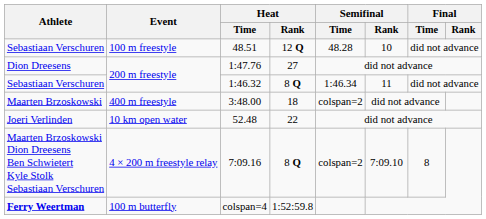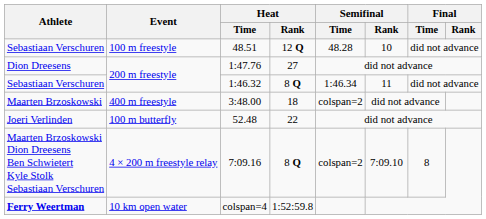52.48 | Event: 10 km open water -> 100 m butterfly
colspan=4 | Event: 100 m butterfly -> 10 km open water
